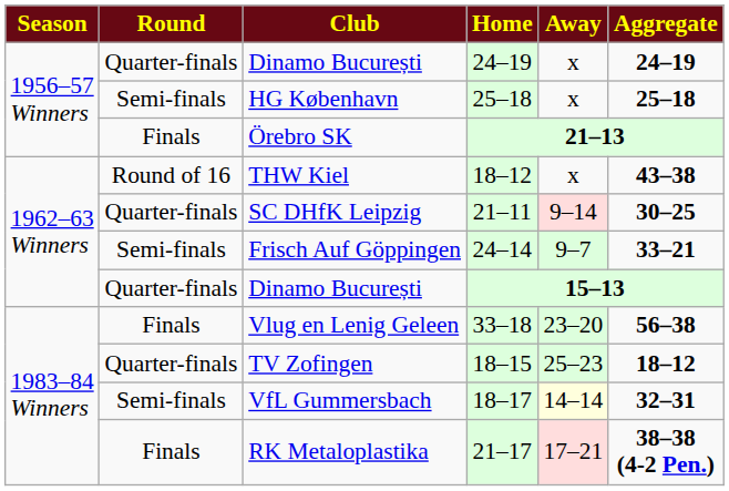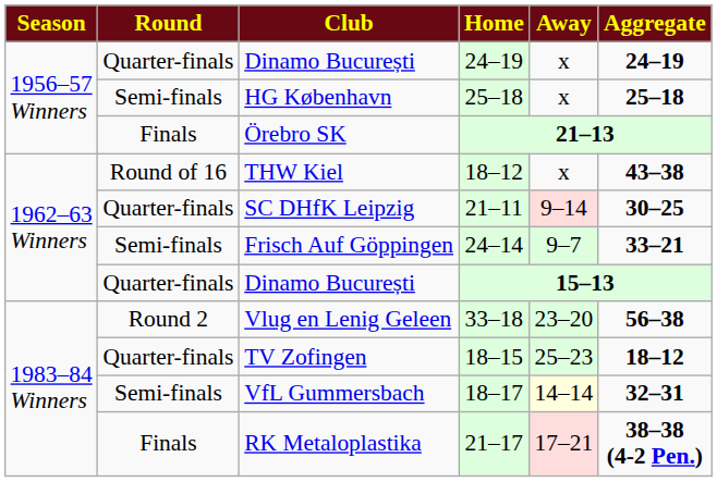Vlug en Lenig Geleen | Round: Finals -> Round 2
